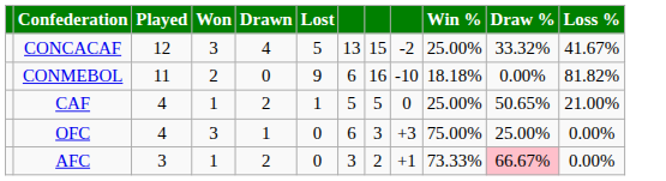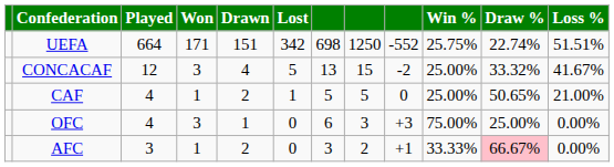+ row: UEFA | 664 | 171 | 151 | 342 | 698 | 1250 | -552 | 25.75% | 22.74% | 51.51%
- row: CONMEBOL | 11 | 2 | 0 | 9 | 6 | 16 | -10 | 18.18% | 0.00% | 81.82%
AFC | Win %: 73.33% -> 33.33%
